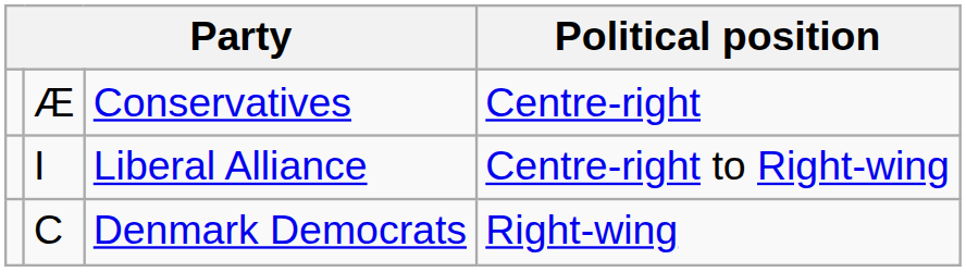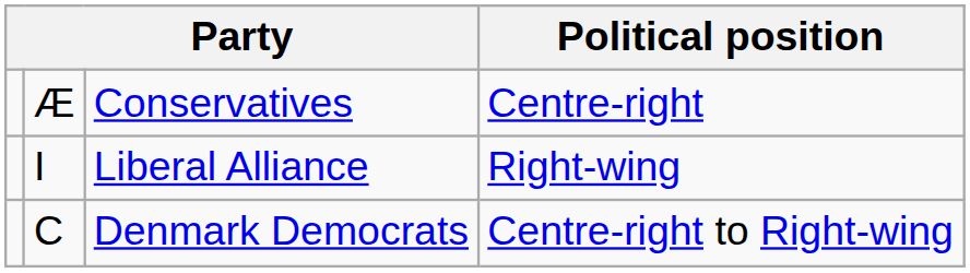Liberal Alliance | Political position: Centre-right to Right-wing -> Right-wing
Denmark Democrats | Political position: Right-wing -> Centre-right to Right-wing
